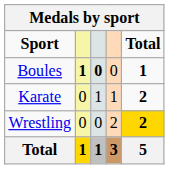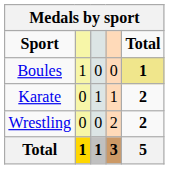Boules | column 2: bold -> normal
Boules | column 3: bold -> normal
Boules | Total: no background -> khaki background
Wrestling | Total: gold background -> no background
